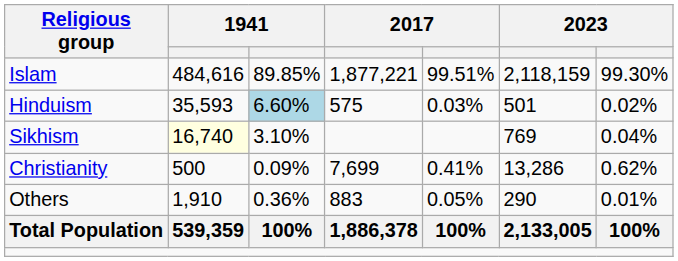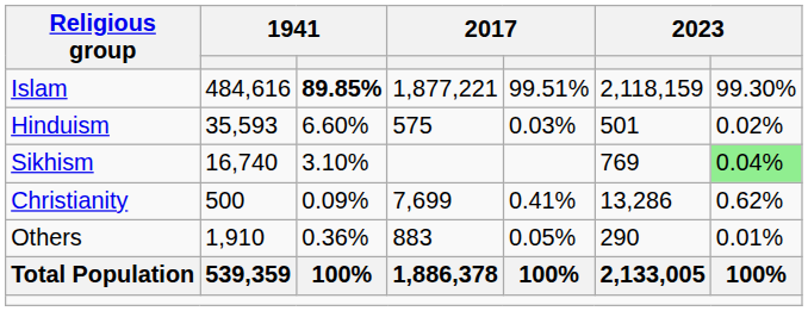Islam | column 3: normal -> bold
Hinduism | column 3: lightblue background -> no background
Sikhism | column 2: lightyellow background -> no background
Sikhism | column 7: no background -> lightgreen background
